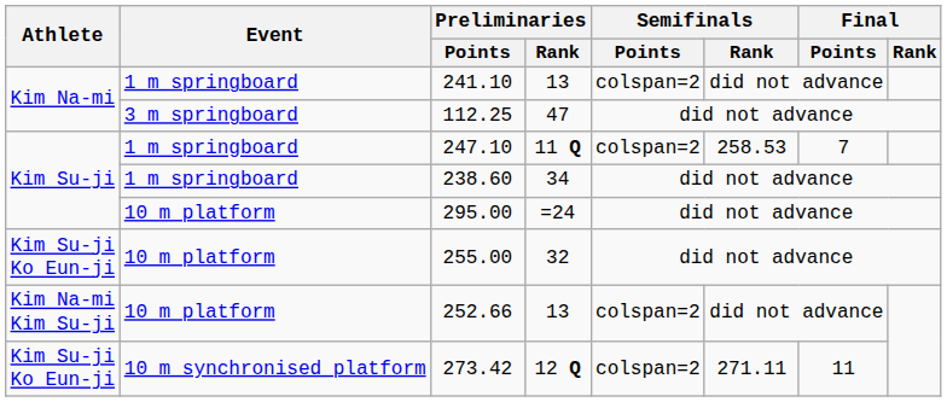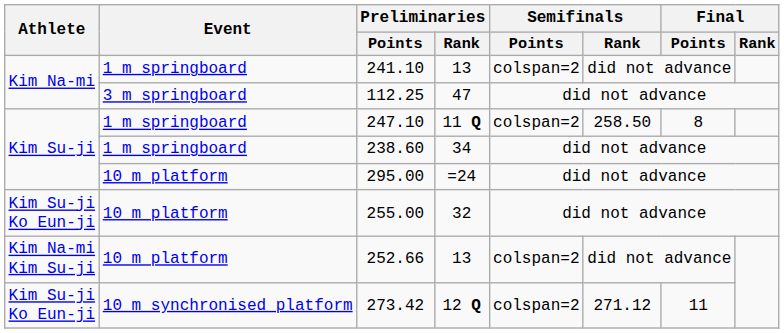247.10 | Semifinals / Rank: 258.53 -> 258.50
247.10 | Final / Points: 7 -> 8
273.42 | Semifinals / Rank: 271.11 -> 271.12
